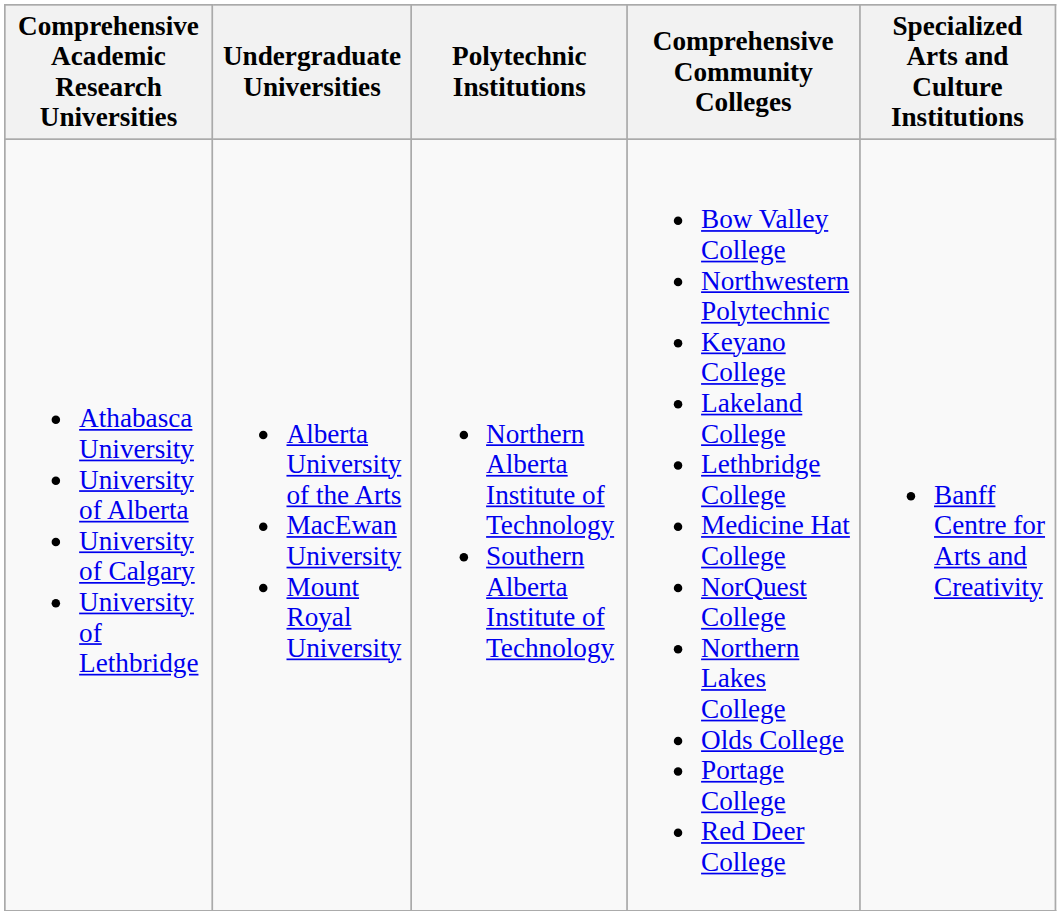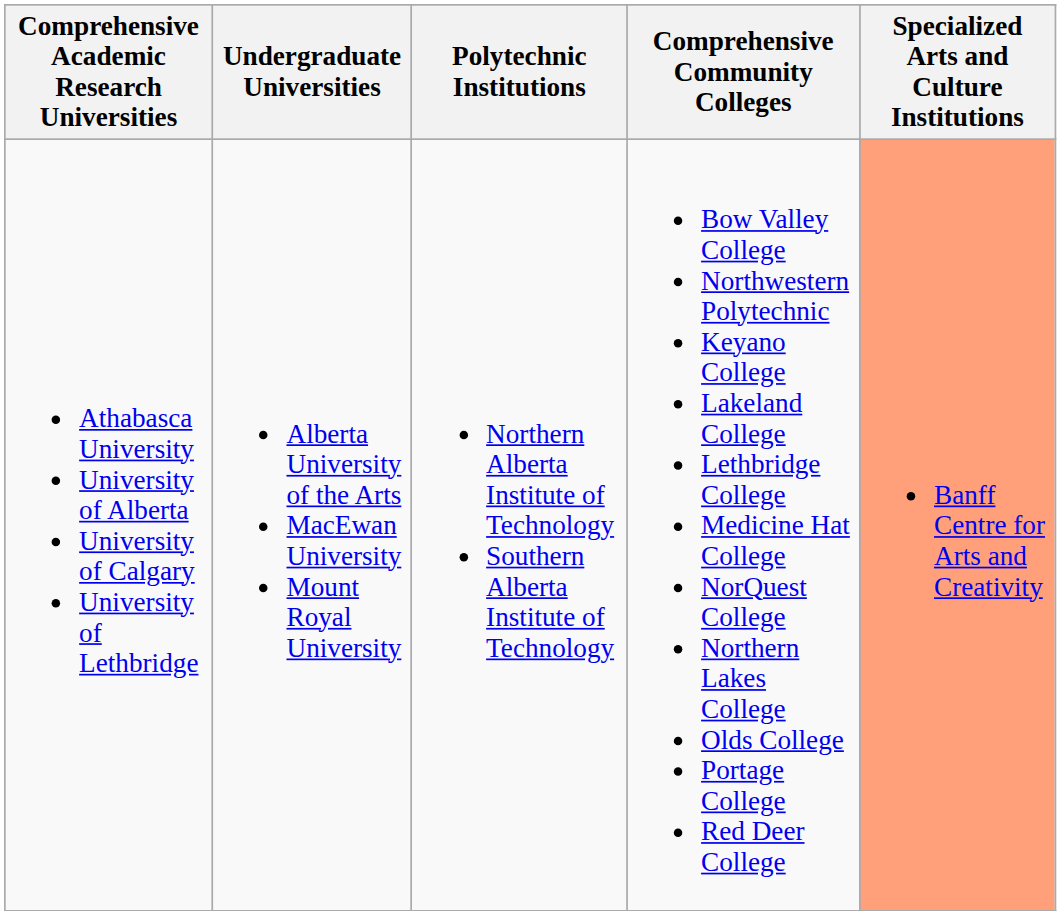row 2 | Specialized Arts and Culture Institutions: no background -> lightsalmon background
